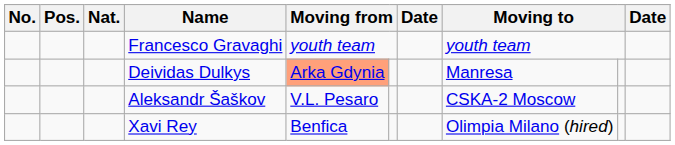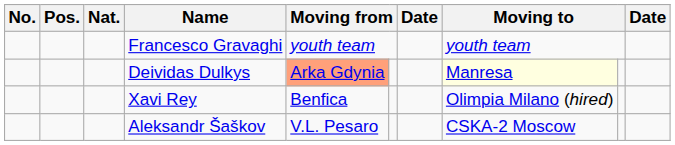Deividas Dulkys | column 8: no background -> lightyellow background
rows swapped: Aleksandr Šaškov <-> Xavi Rey
